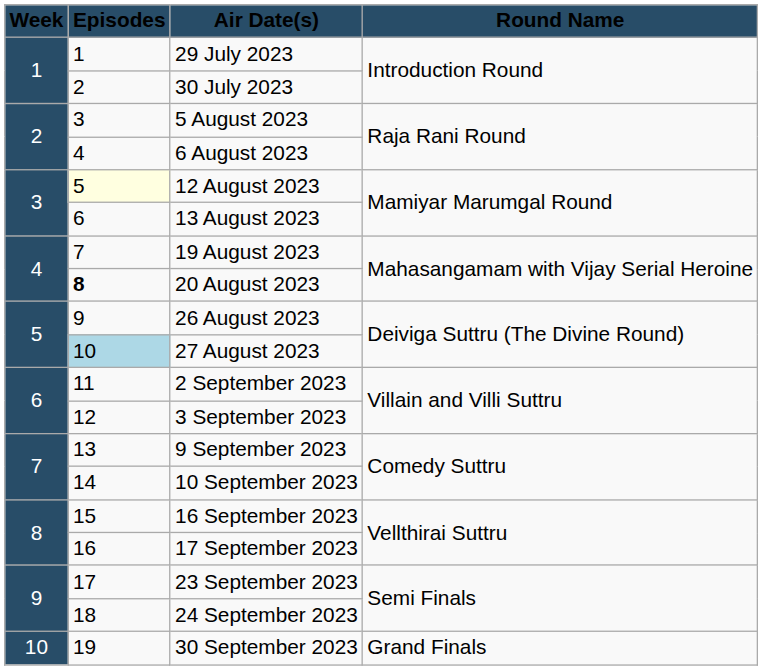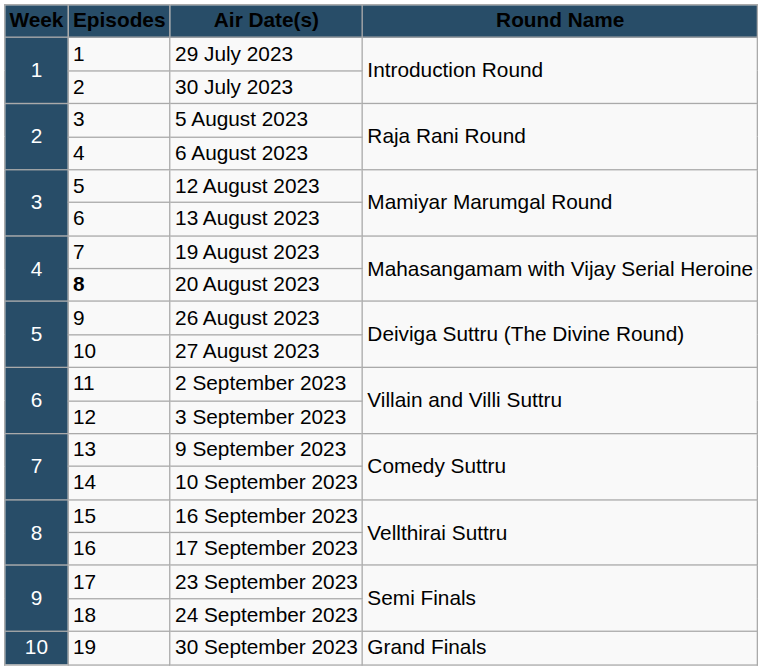12 August 2023 | Episodes: lightyellow background -> no background
27 August 2023 | Episodes: lightblue background -> no background
